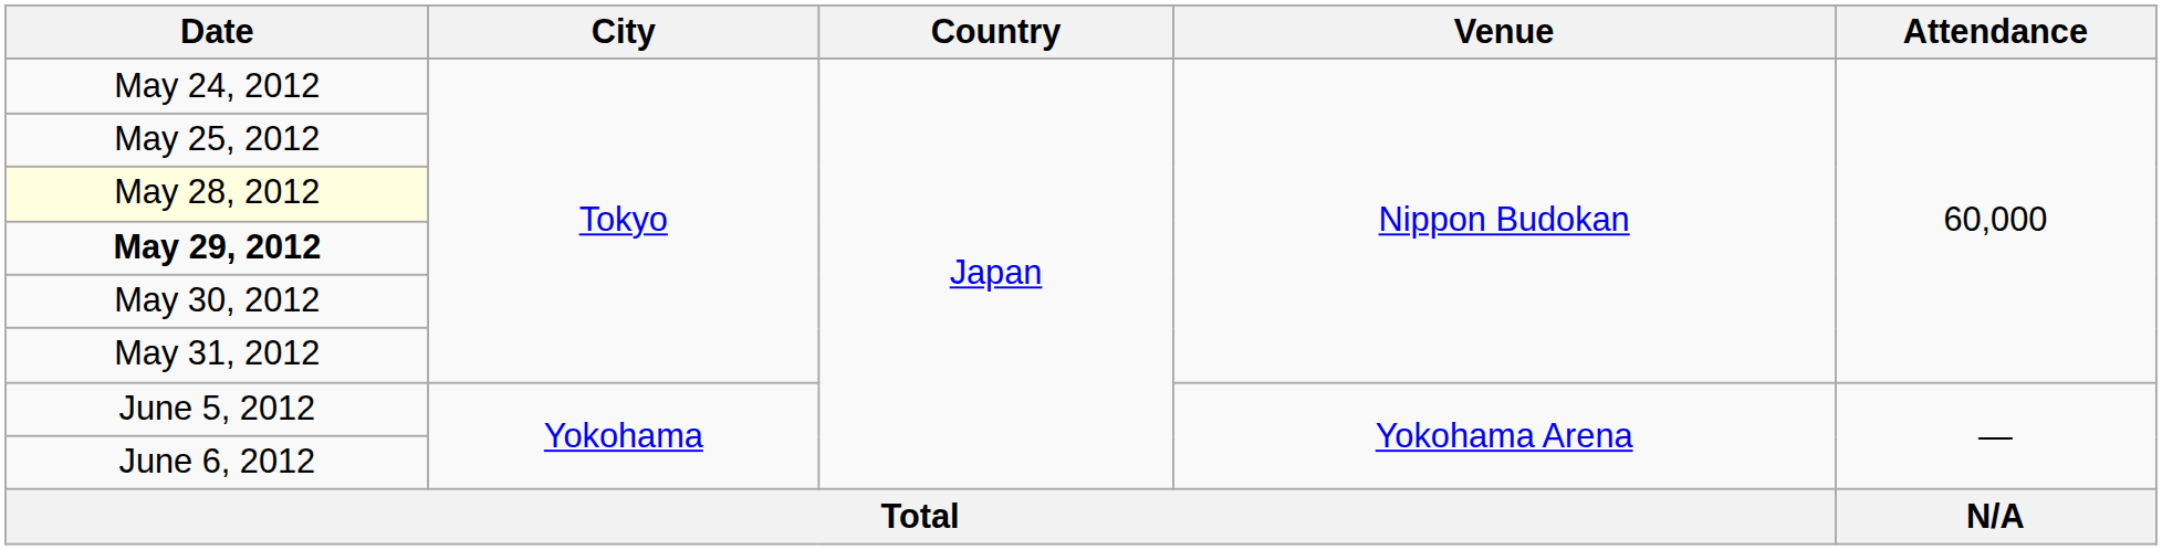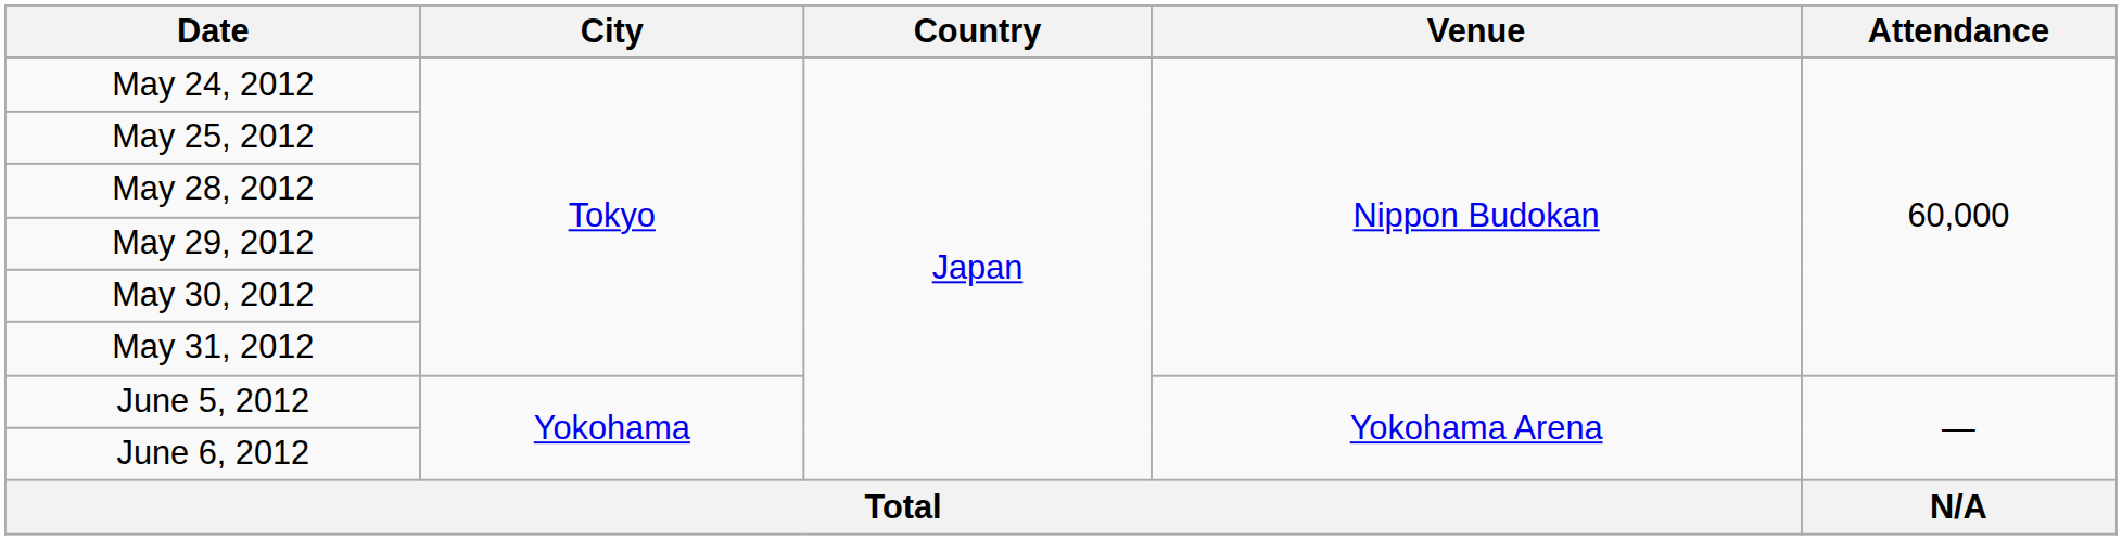May 28, 2012 | Date: lightyellow background -> no background
May 29, 2012 | Date: bold -> normal
